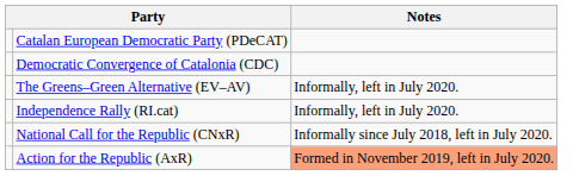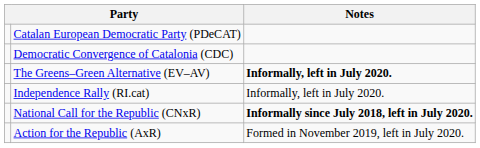The Greens–Green Alternative (EV–AV) | column 3: normal -> bold
National Call for the Republic (CNxR) | column 3: normal -> bold
Action for the Republic (AxR) | column 3: lightsalmon background -> no background
